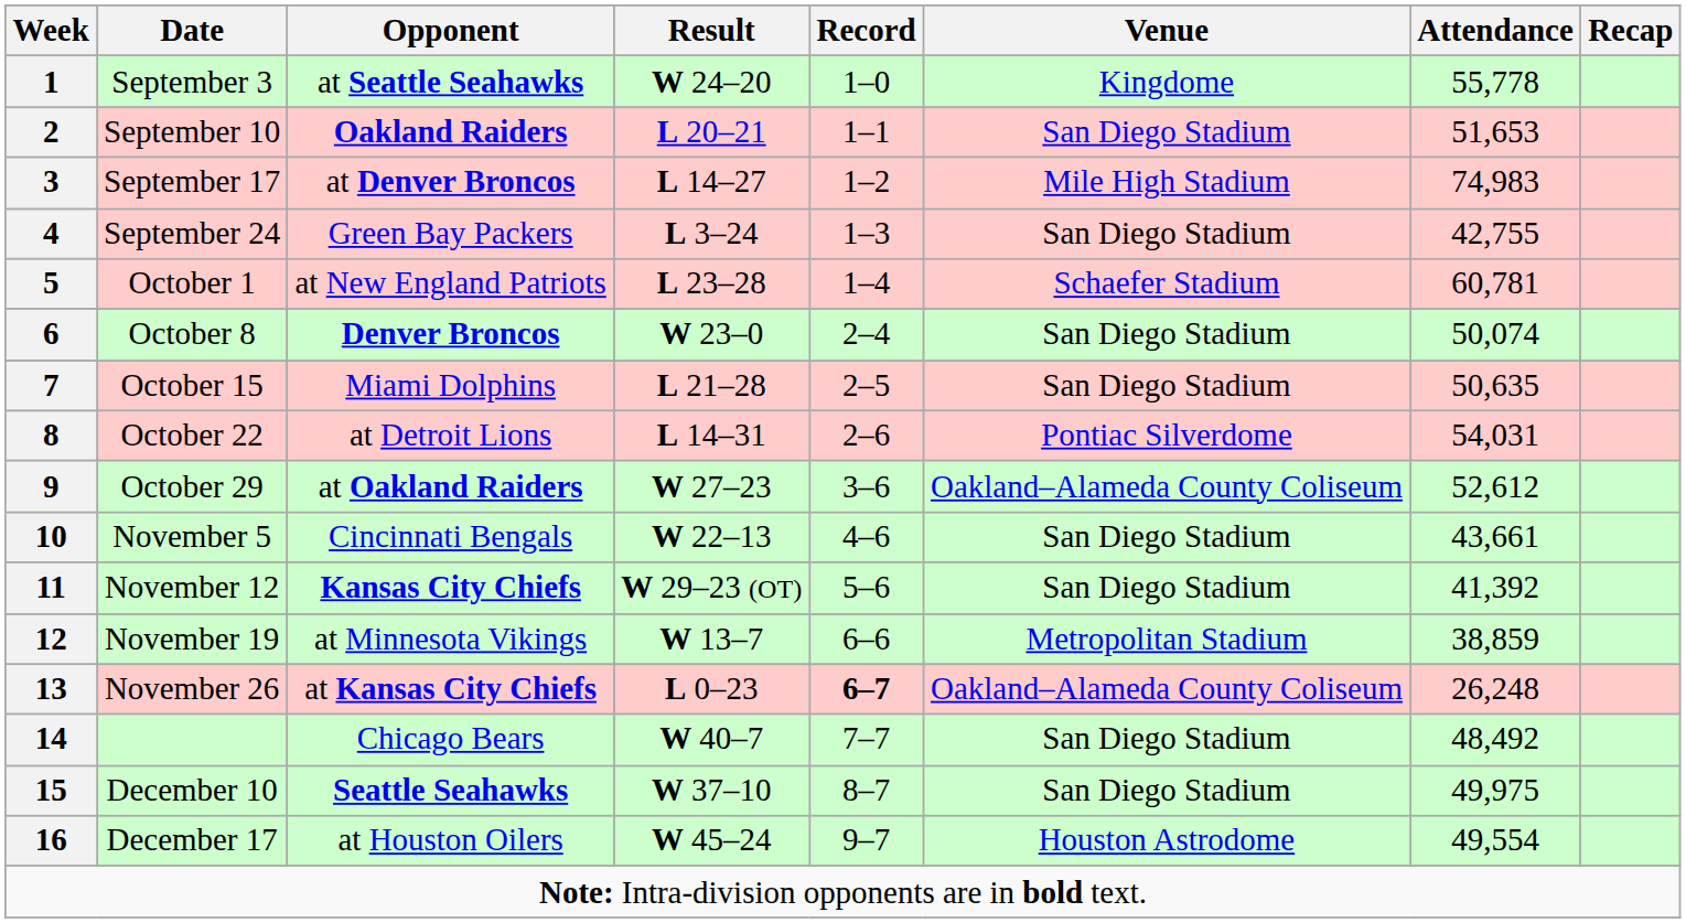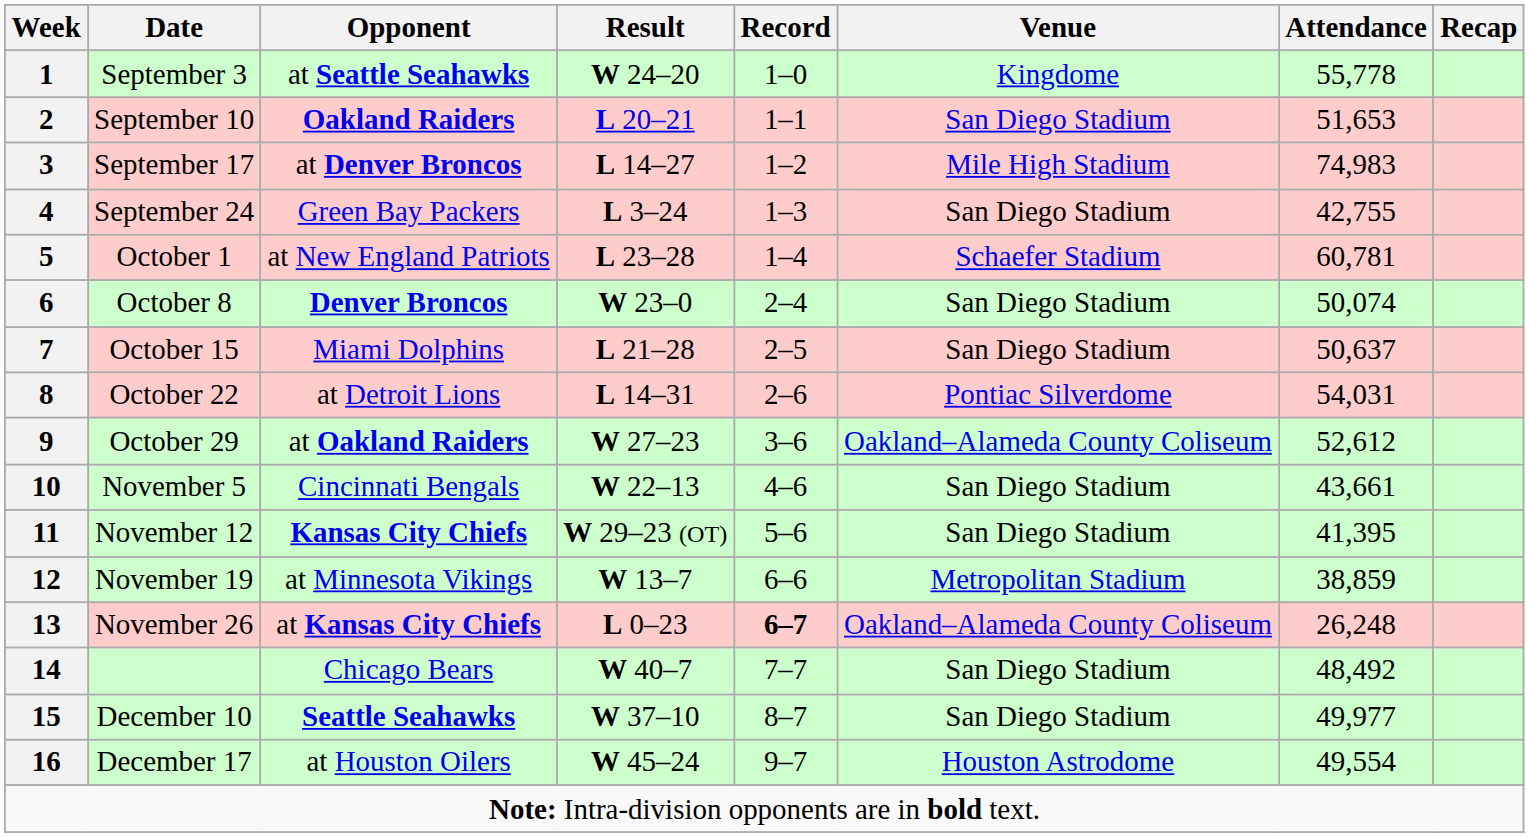7 | Attendance: 50,635 -> 50,637
11 | Attendance: 41,392 -> 41,395
15 | Attendance: 49,975 -> 49,977
